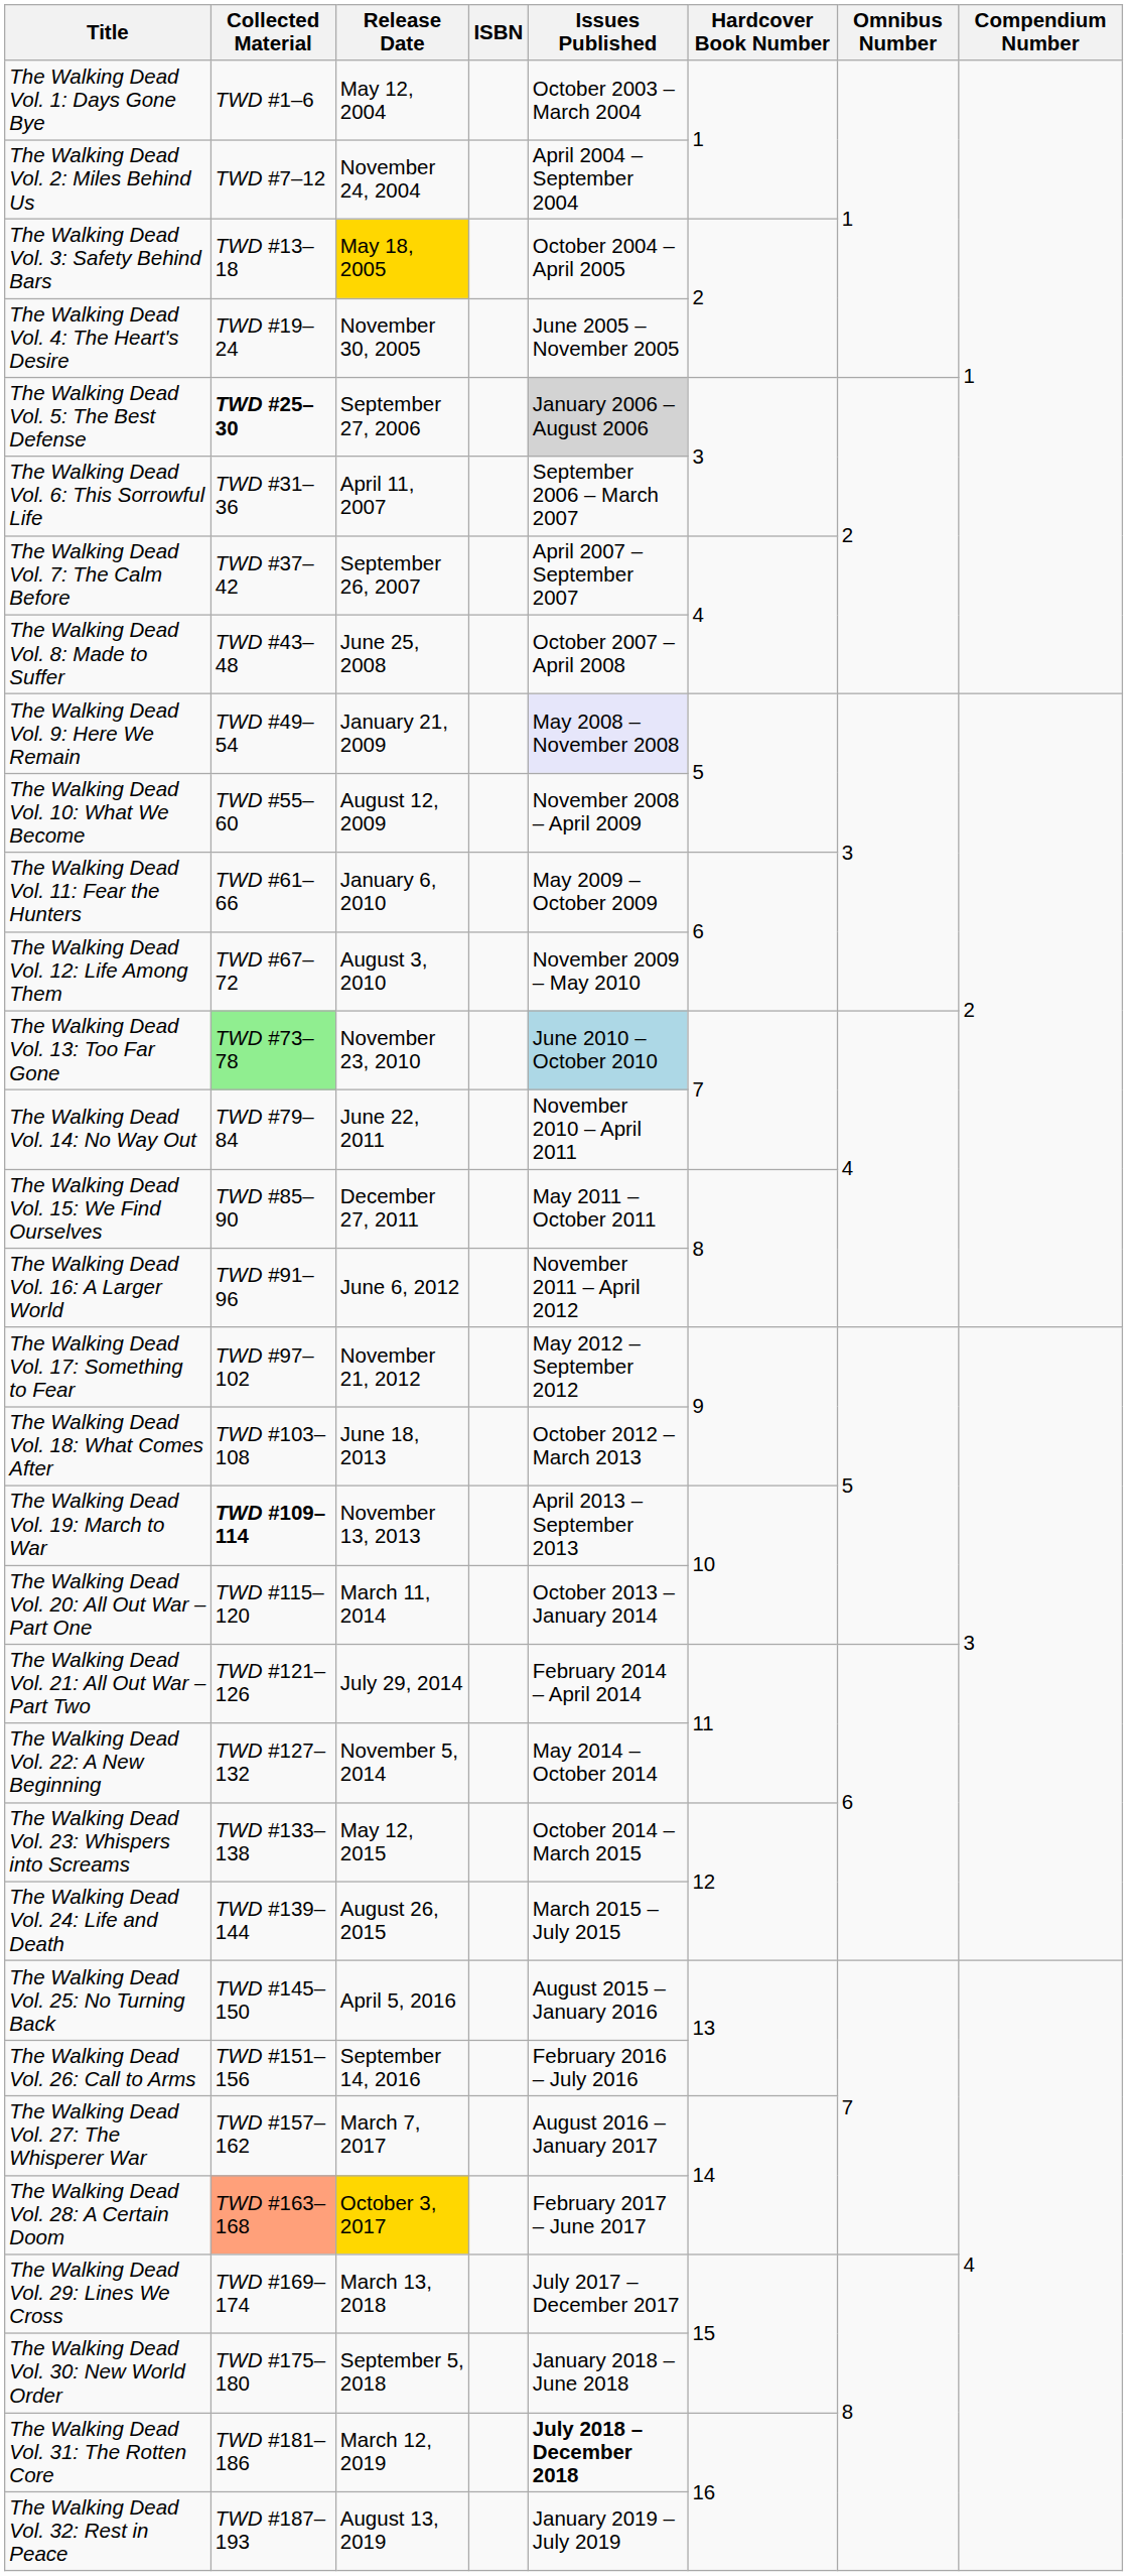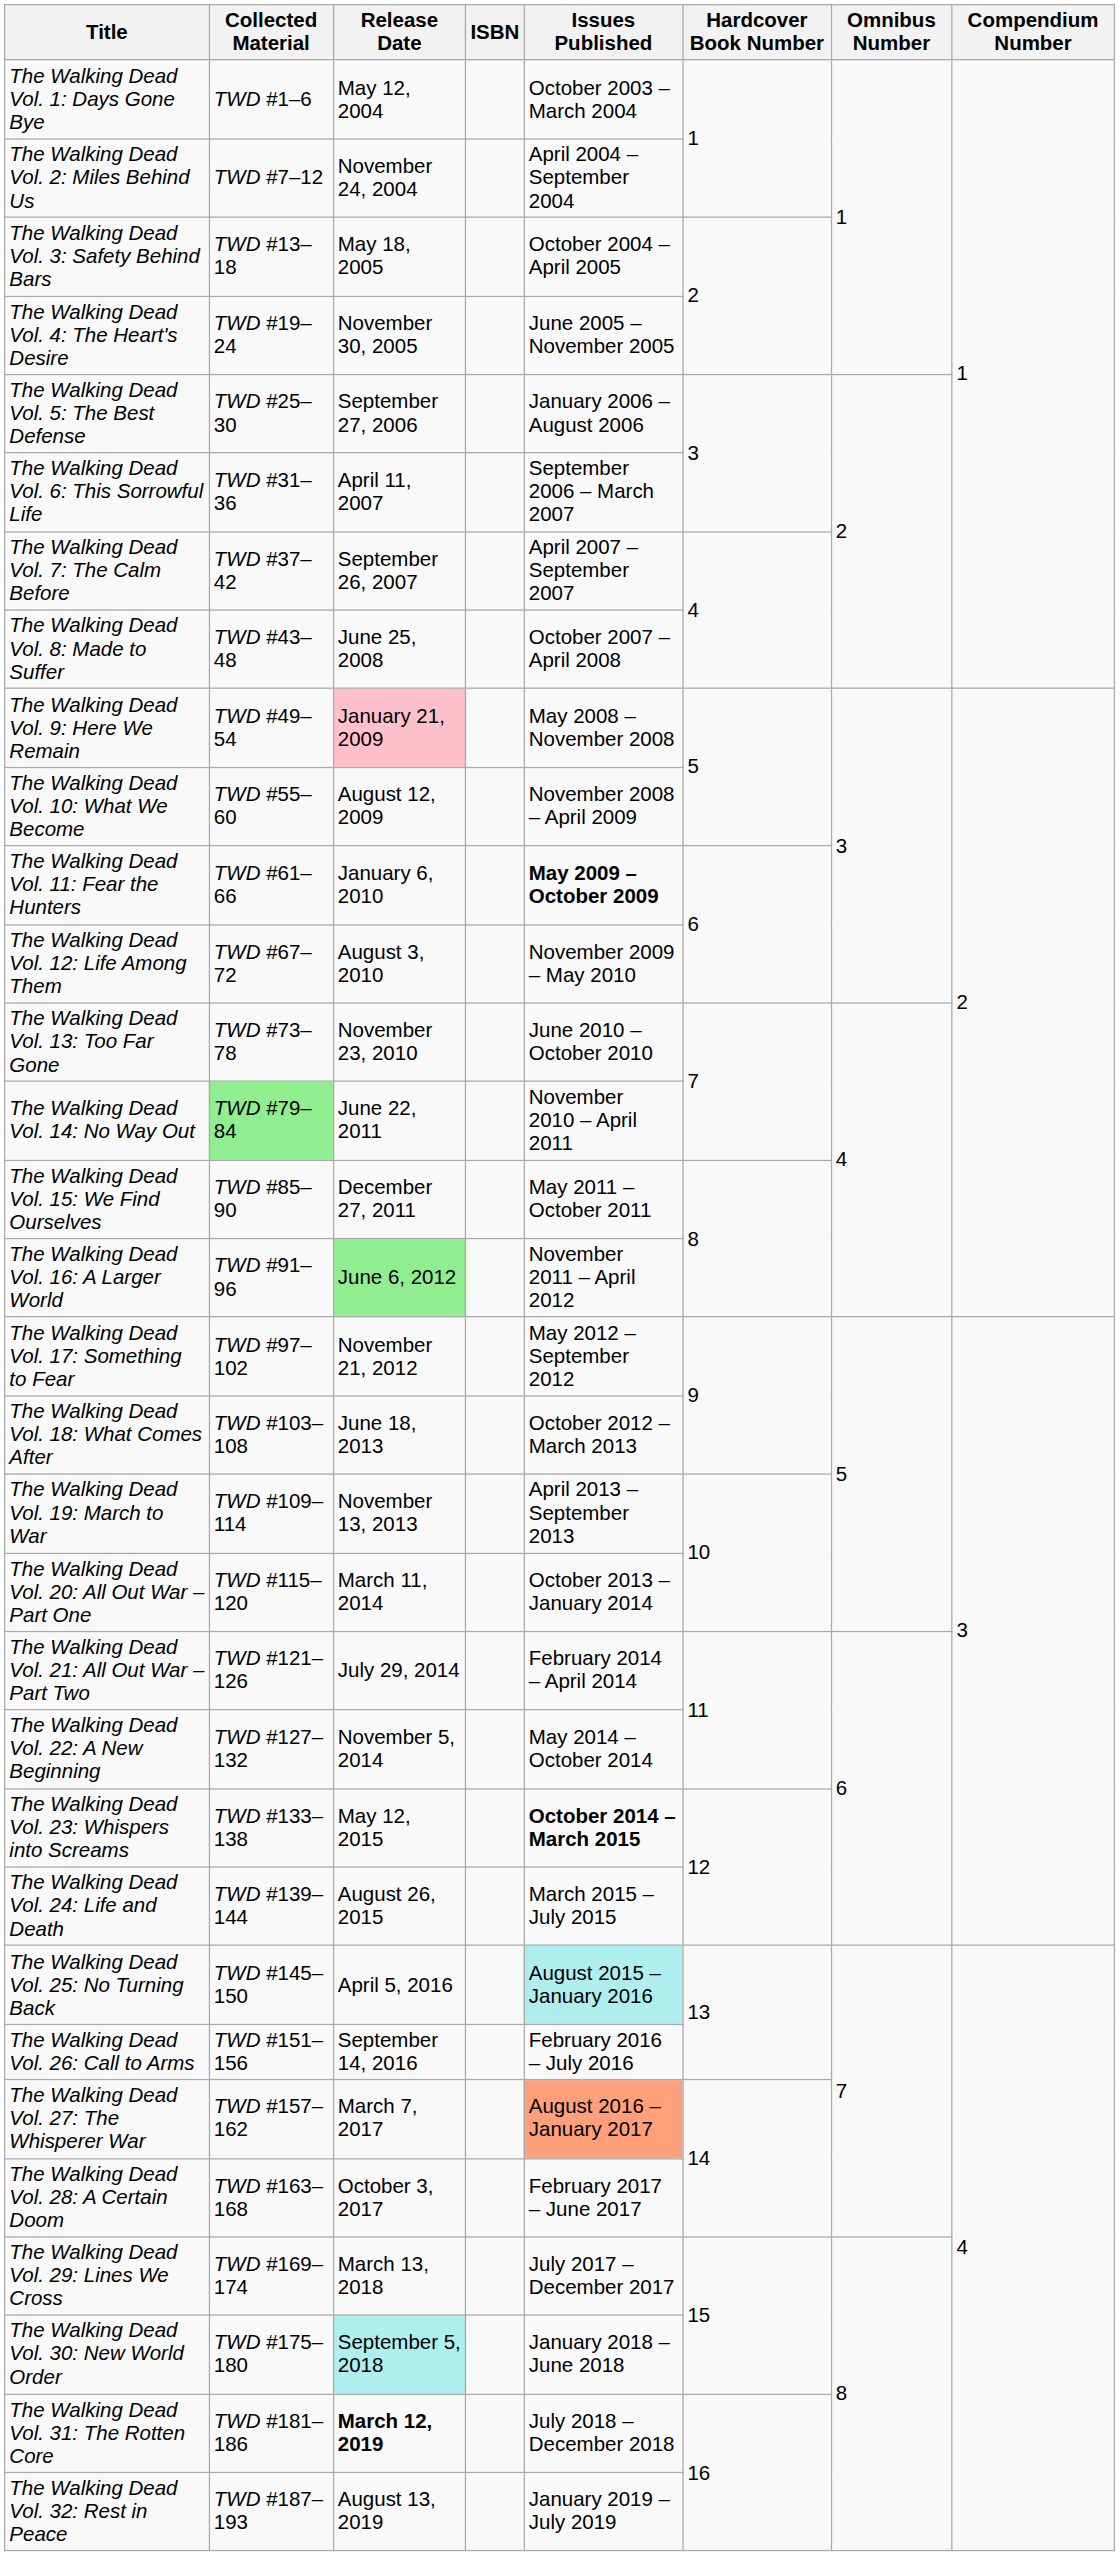The Walking Dead Vol. 3: Safety Behind Bars | Release Date: gold background -> no background
The Walking Dead Vol. 5: The Best Defense | Collected Material: bold -> normal
The Walking Dead Vol. 5: The Best Defense | Issues Published: lightgrey background -> no background
The Walking Dead Vol. 9: Here We Remain | Release Date: no background -> pink background
The Walking Dead Vol. 9: Here We Remain | Issues Published: lavender background -> no background
The Walking Dead Vol. 11: Fear the Hunters | Issues Published: normal -> bold
The Walking Dead Vol. 13: Too Far Gone | Collected Material: lightgreen background -> no background
The Walking Dead Vol. 13: Too Far Gone | Issues Published: lightblue background -> no background
The Walking Dead Vol. 14: No Way Out | Collected Material: no background -> lightgreen background
The Walking Dead Vol. 16: A Larger World | Release Date: no background -> lightgreen background
The Walking Dead Vol. 19: March to War | Collected Material: bold -> normal
The Walking Dead Vol. 23: Whispers into Screams | Issues Published: normal -> bold
The Walking Dead Vol. 25: No Turning Back | Issues Published: no background -> paleturquoise background
The Walking Dead Vol. 27: The Whisperer War | Issues Published: no background -> lightsalmon background
The Walking Dead Vol. 28: A Certain Doom | Collected Material: lightsalmon background -> no background
The Walking Dead Vol. 28: A Certain Doom | Release Date: gold background -> no background
The Walking Dead Vol. 30: New World Order | Release Date: no background -> paleturquoise background
The Walking Dead Vol. 31: The Rotten Core | Release Date: normal -> bold
The Walking Dead Vol. 31: The Rotten Core | Issues Published: bold -> normal
